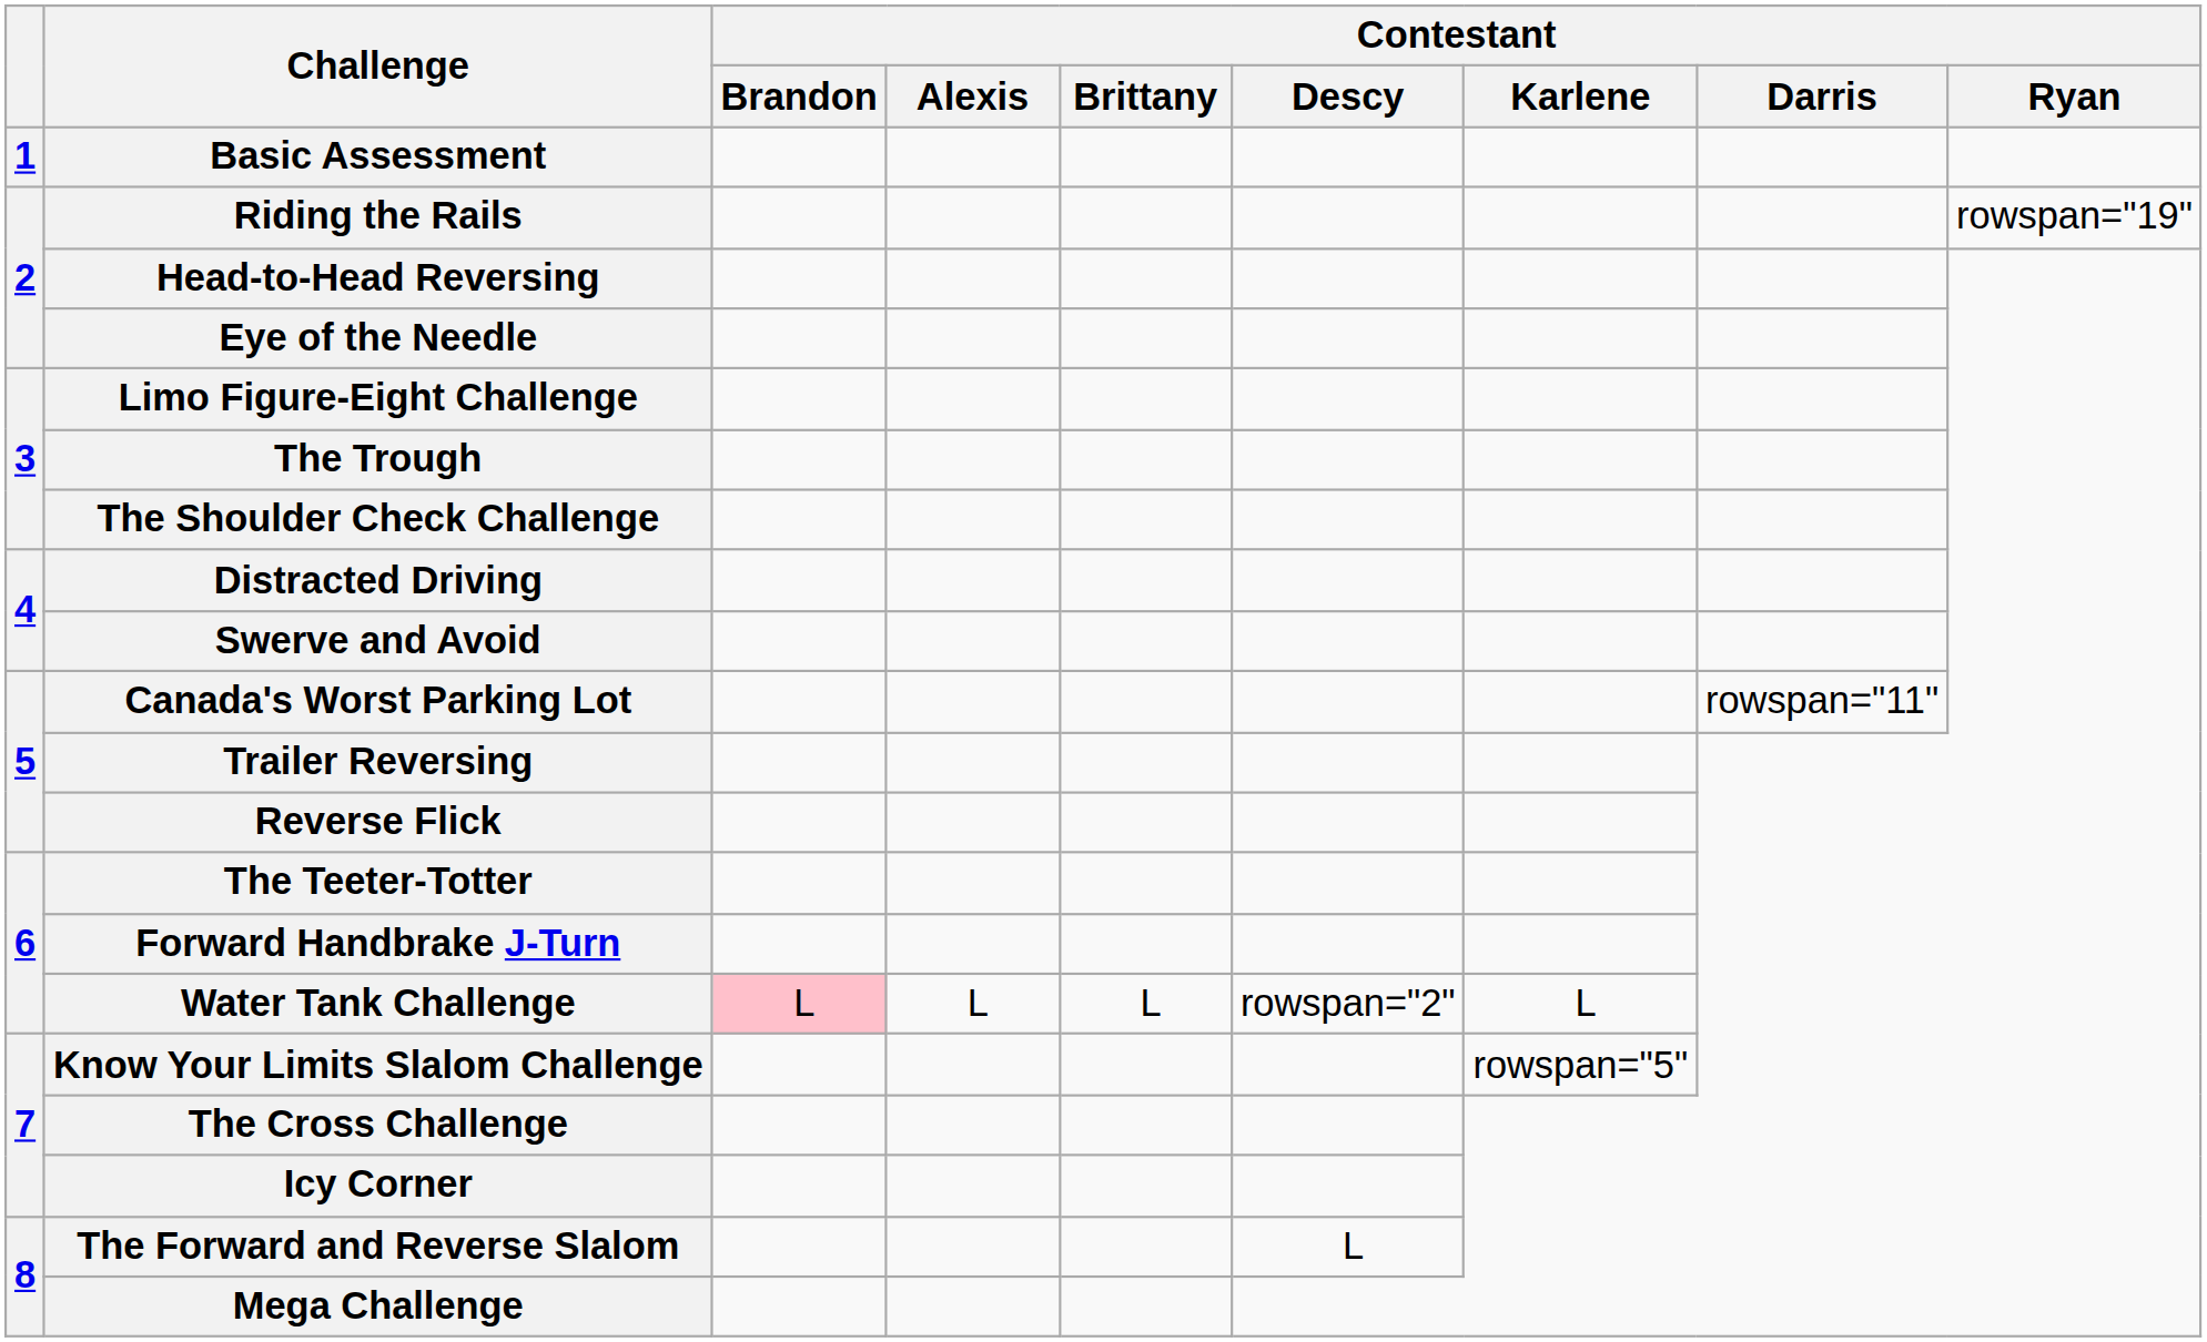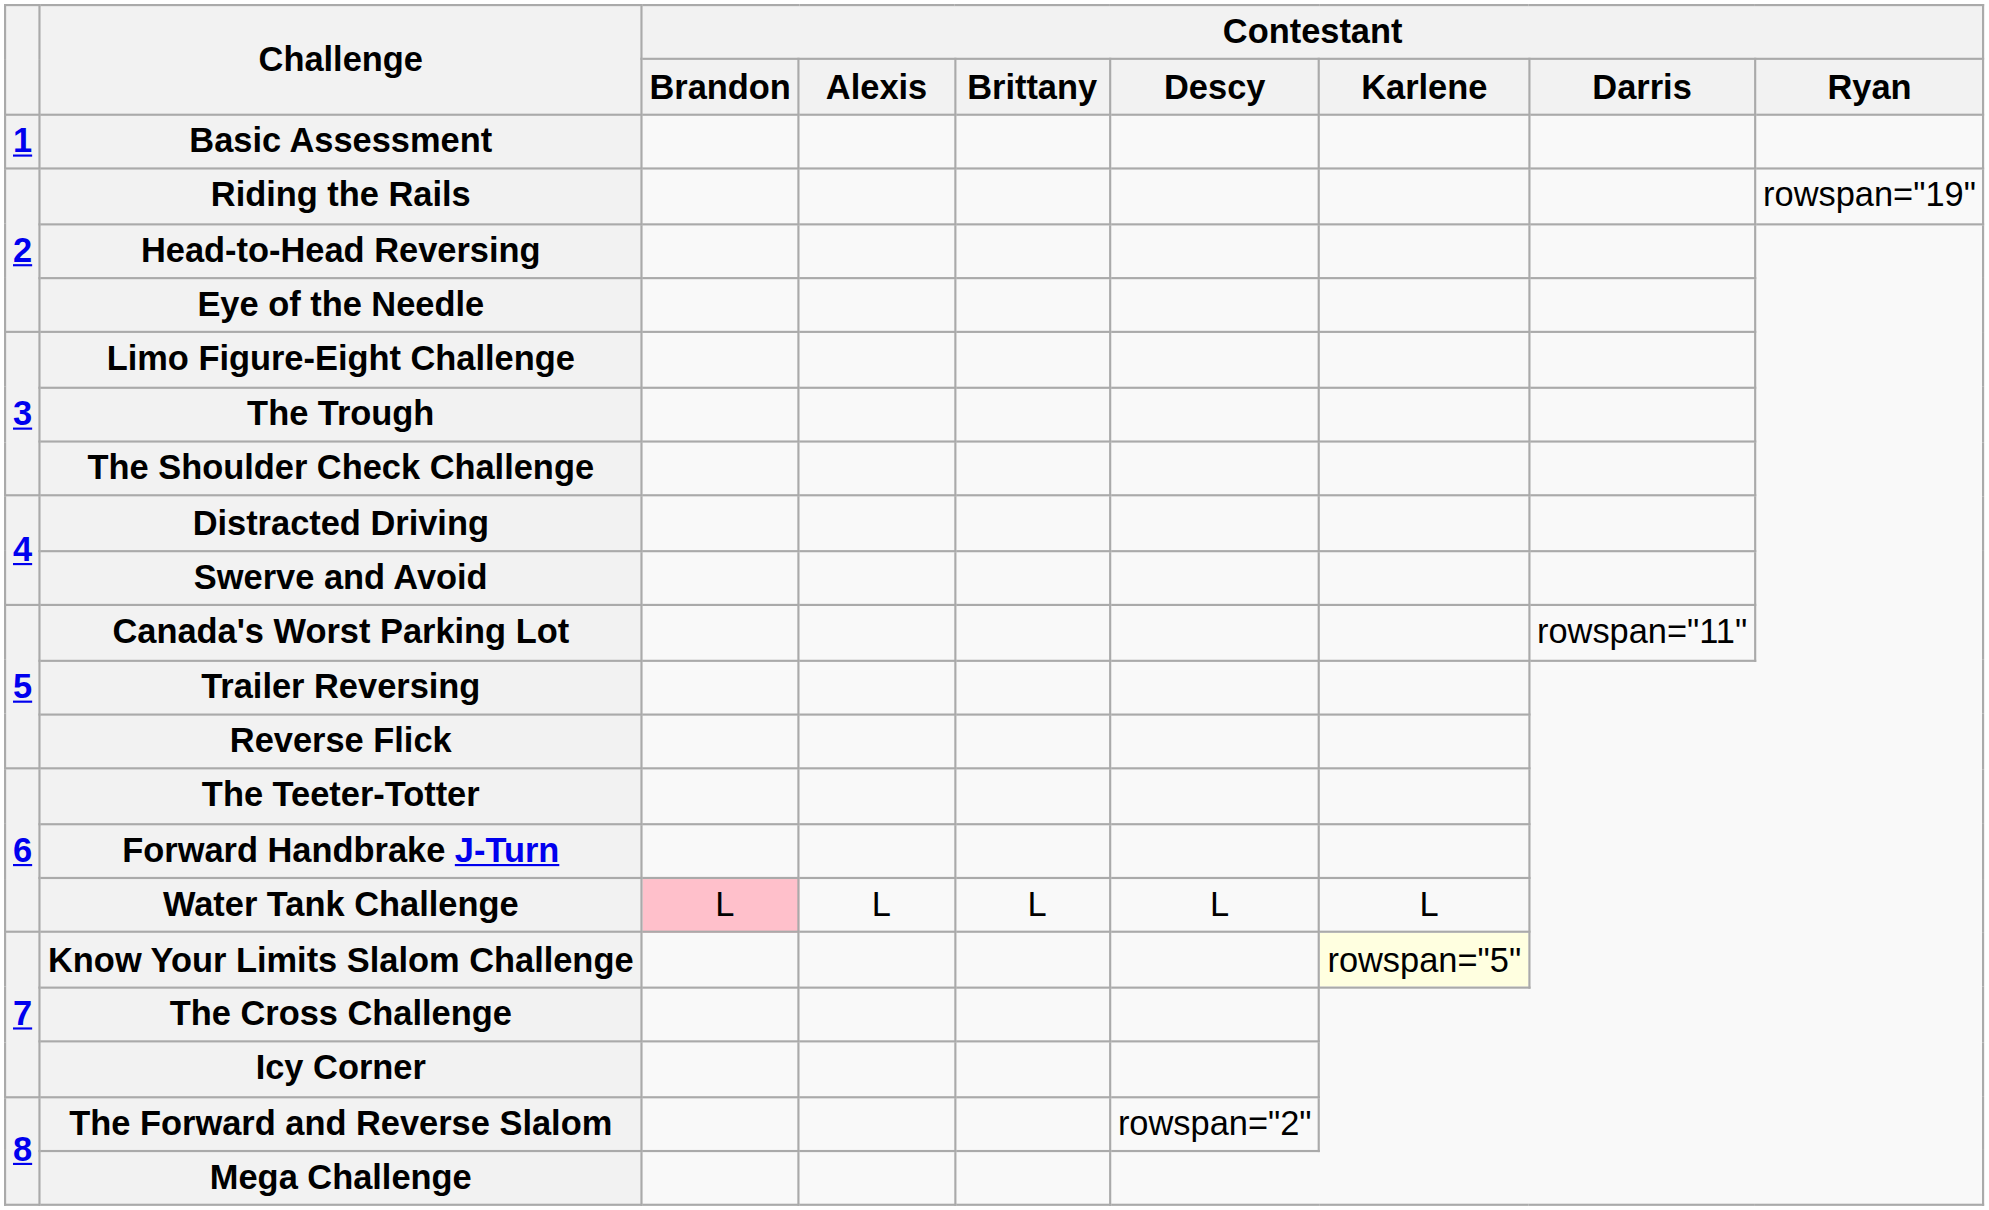Water Tank Challenge | Contestant / Descy: rowspan="2" -> L
Know Your Limits Slalom Challenge | Contestant / Karlene: no background -> lightyellow background
The Forward and Reverse Slalom | Contestant / Descy: L -> rowspan="2"
